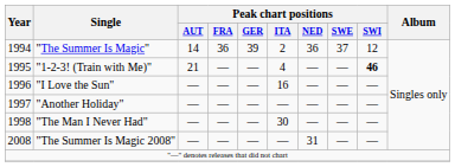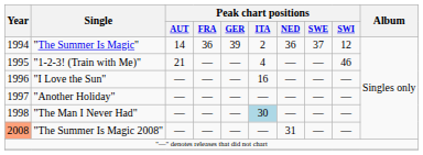"1-2-3! (Train with Me)" | Peak chart positions / SWI: bold -> normal
"The Man I Never Had" | Peak chart positions / ITA: no background -> lightblue background
"The Summer Is Magic 2008" | Year: no background -> lightsalmon background
